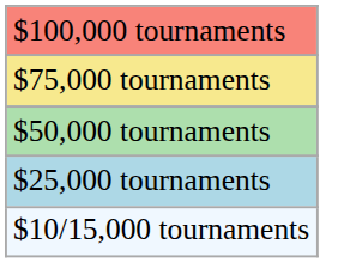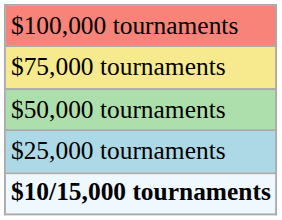row 5 | column 1: normal -> bold
